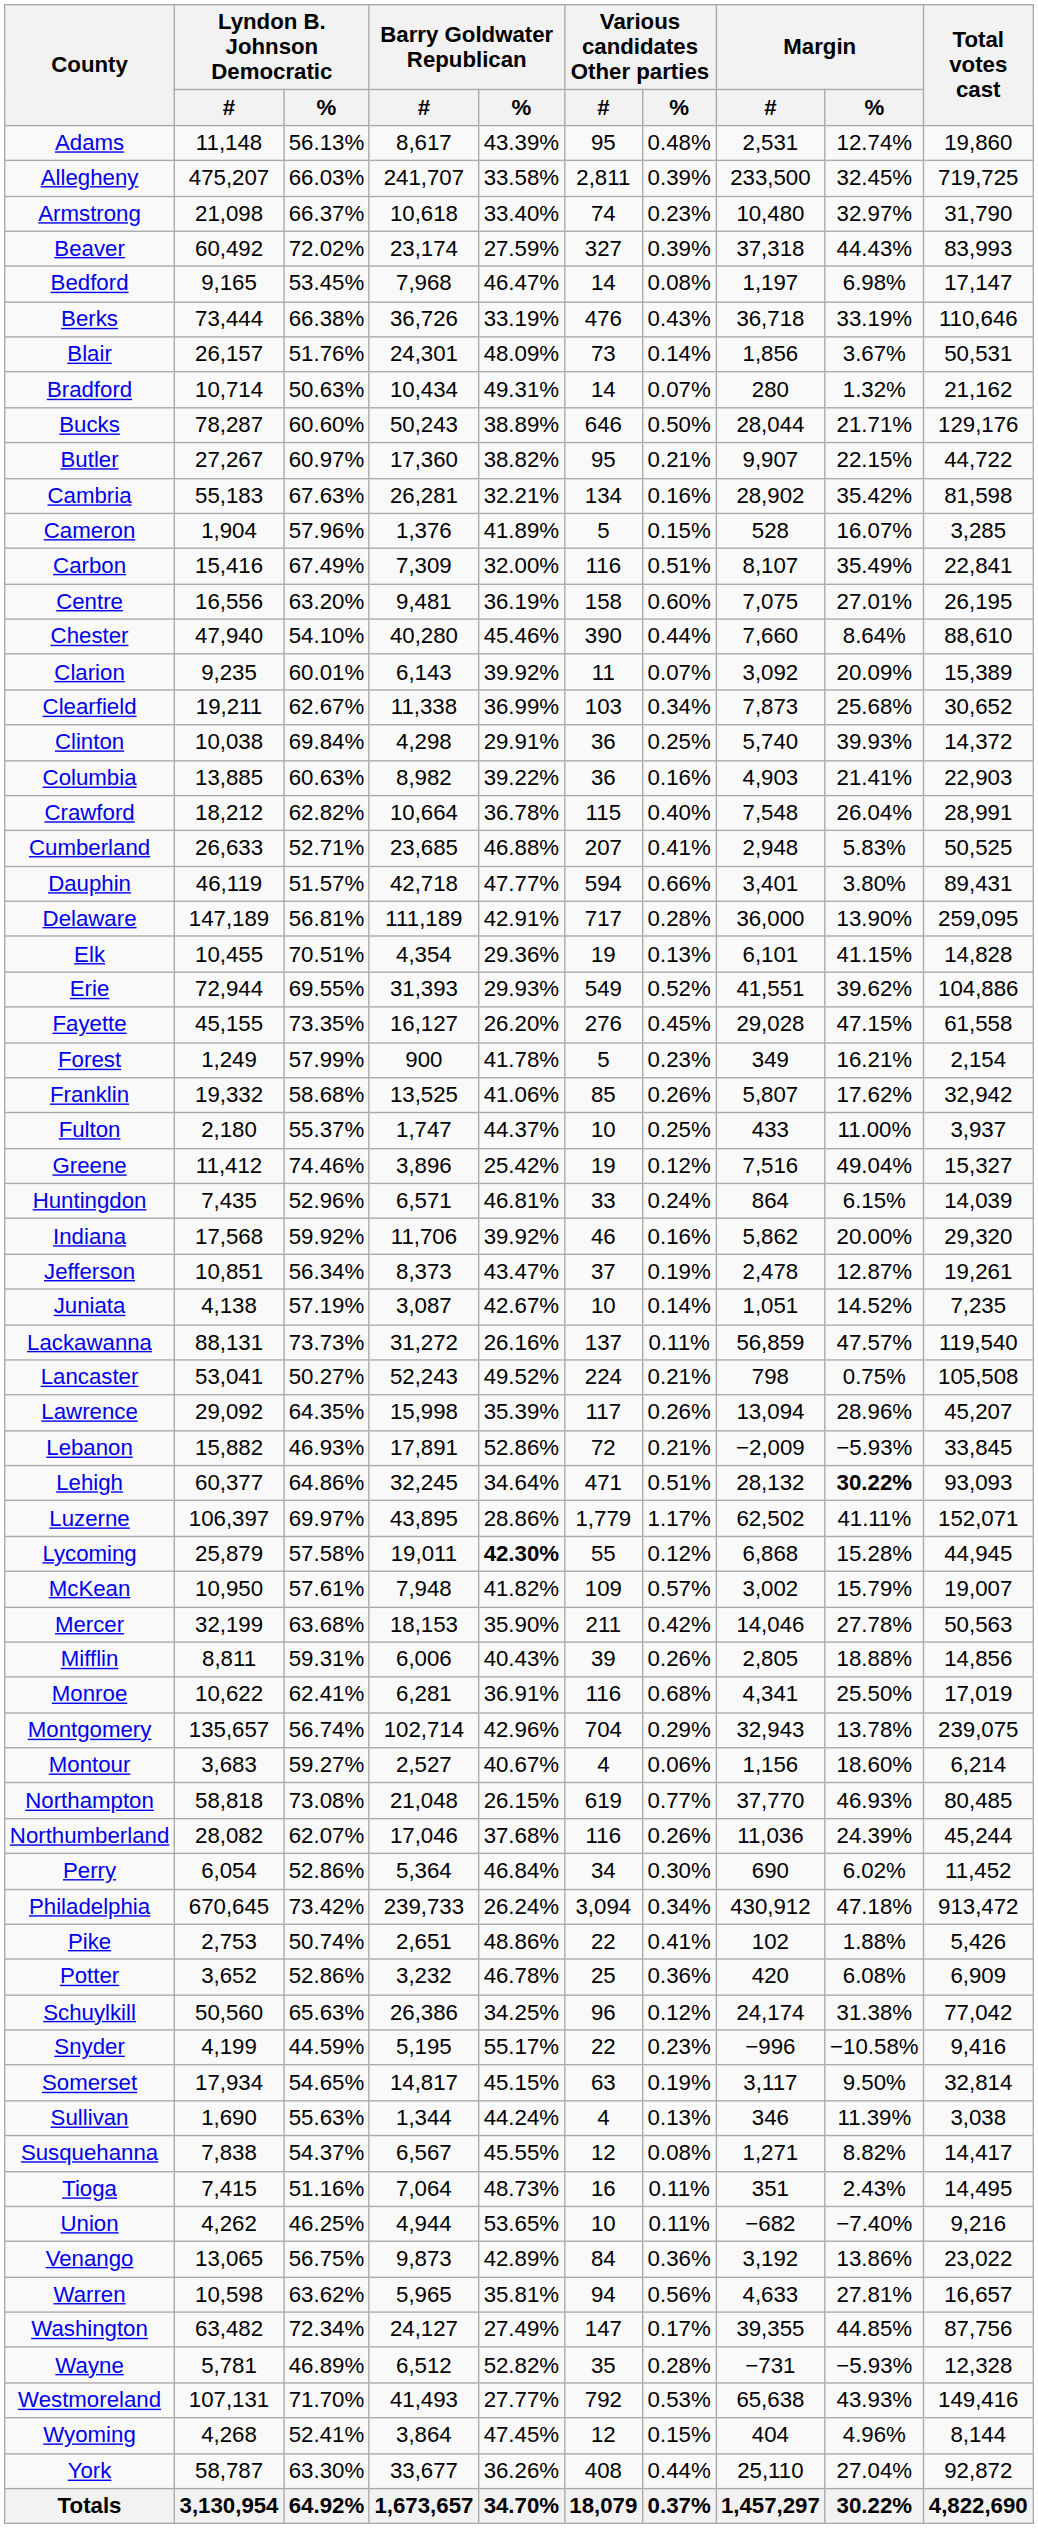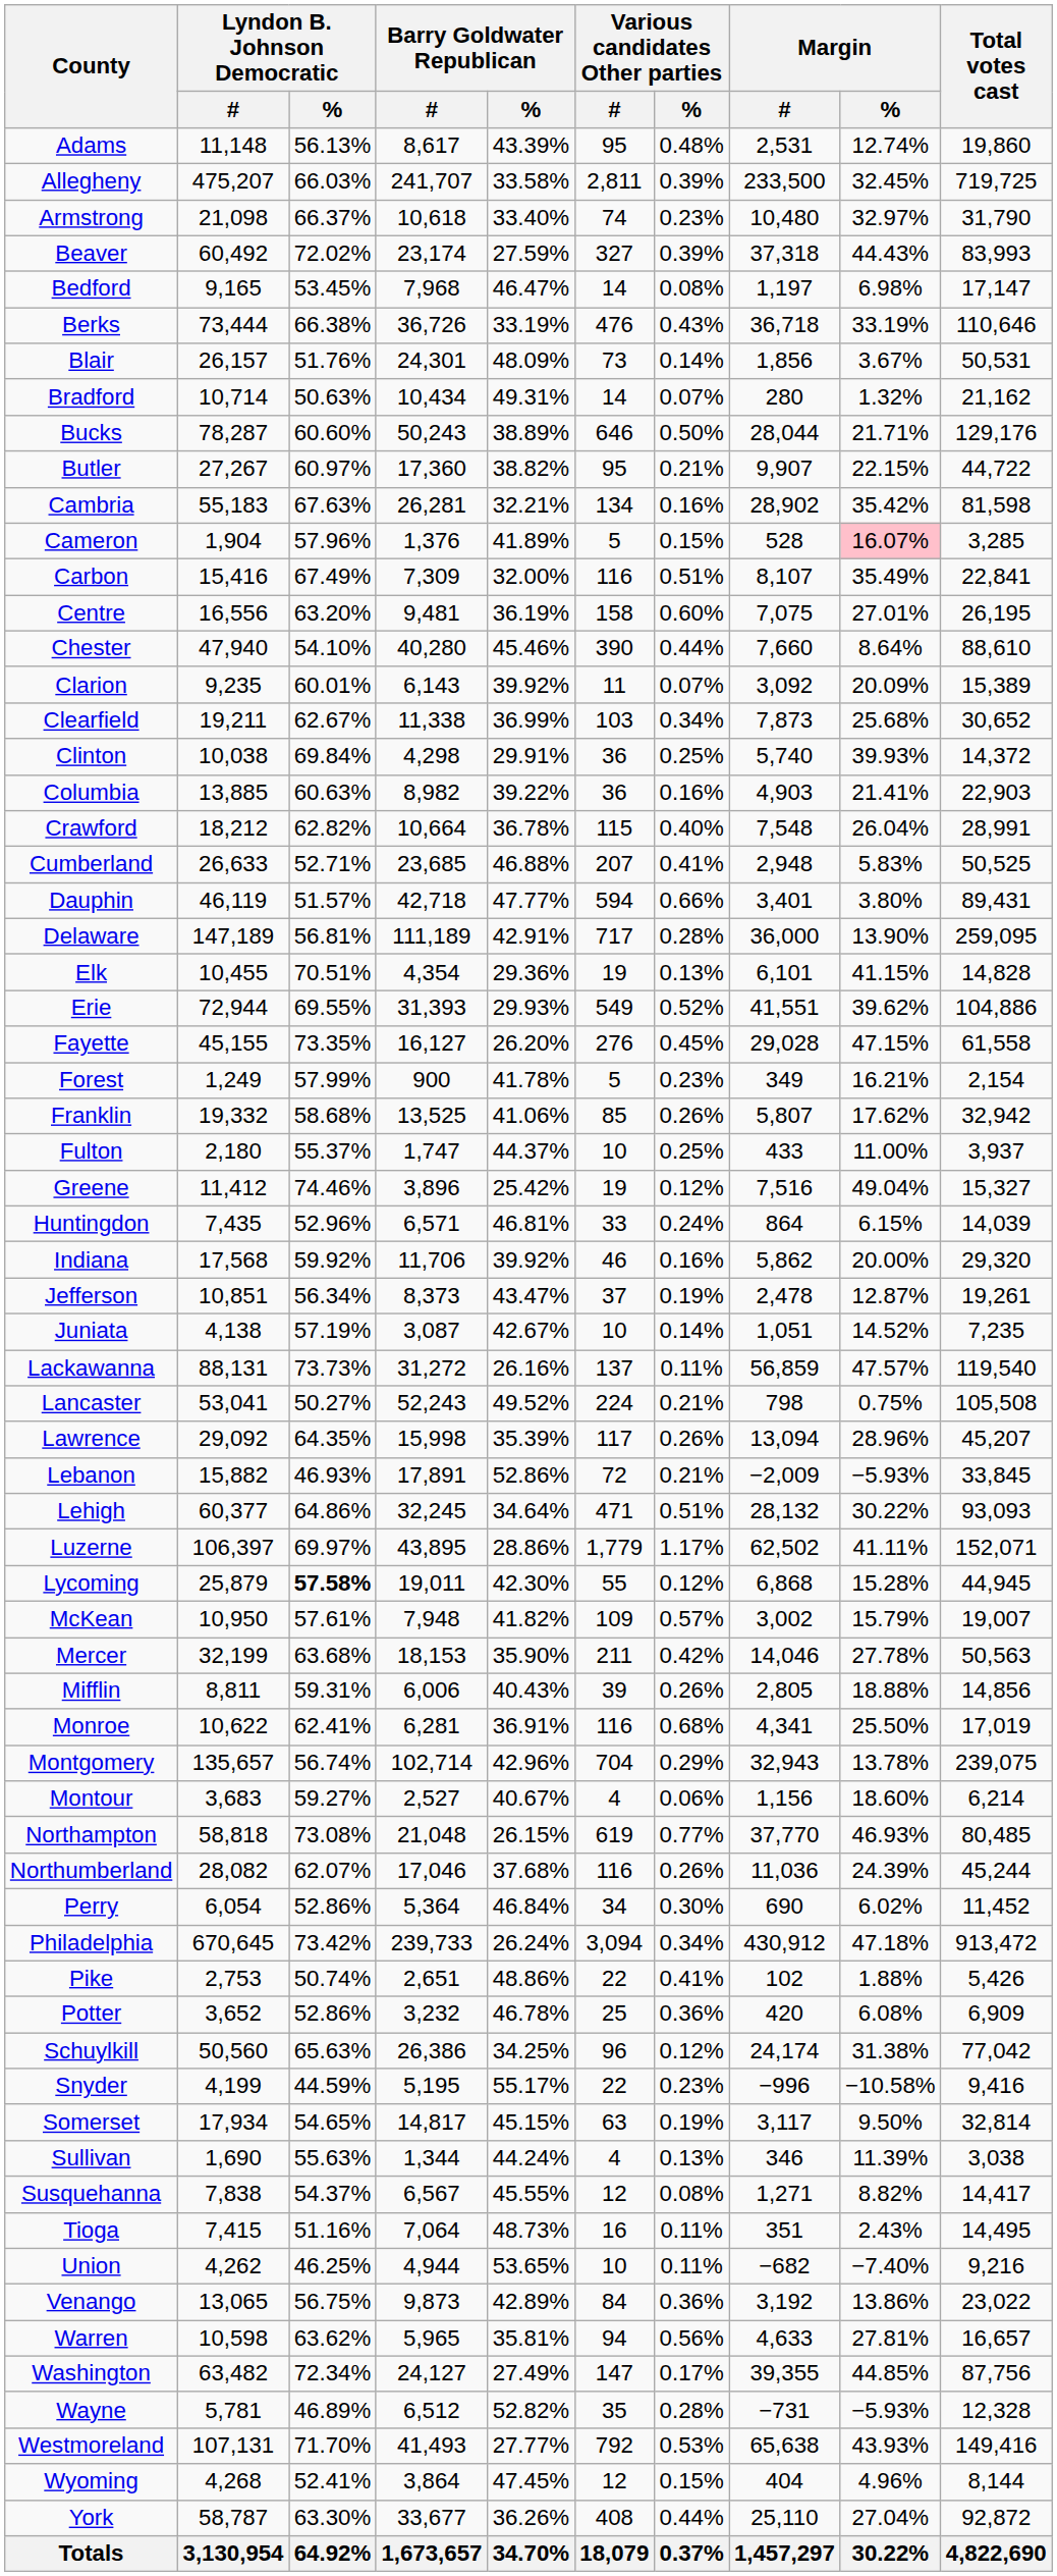Cameron | Margin / %: no background -> pink background
Lehigh | Margin / %: bold -> normal
Lycoming | Lyndon B. Johnson Democratic / %: normal -> bold
Lycoming | Barry Goldwater Republican / %: bold -> normal
